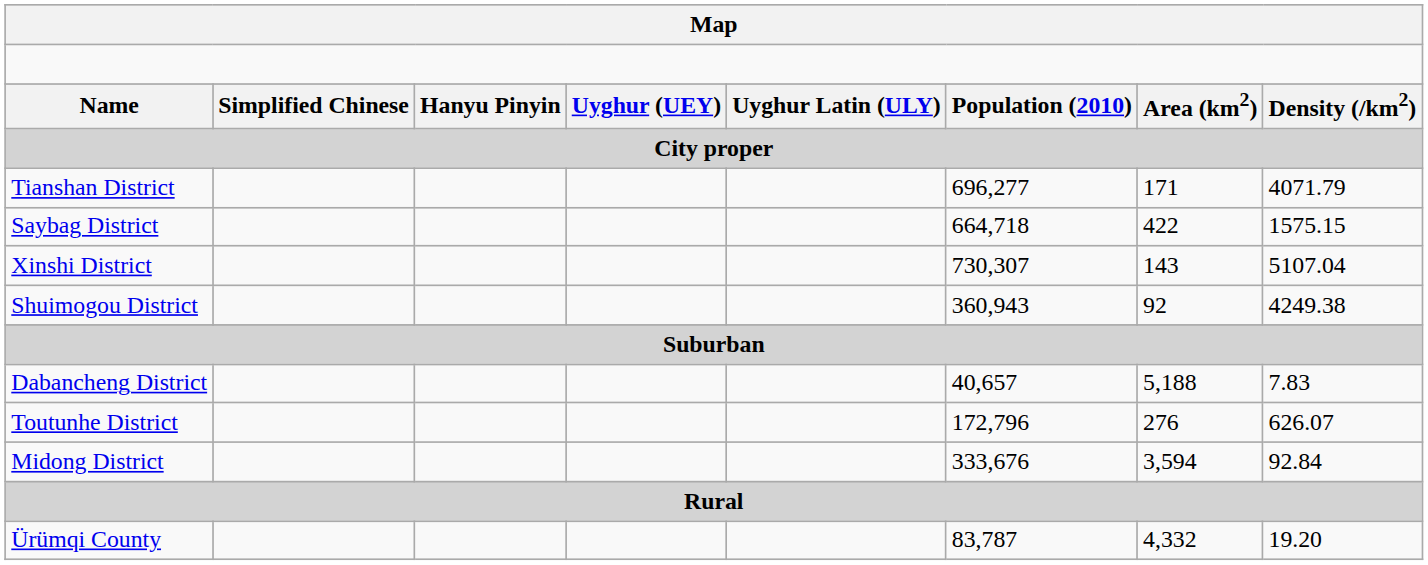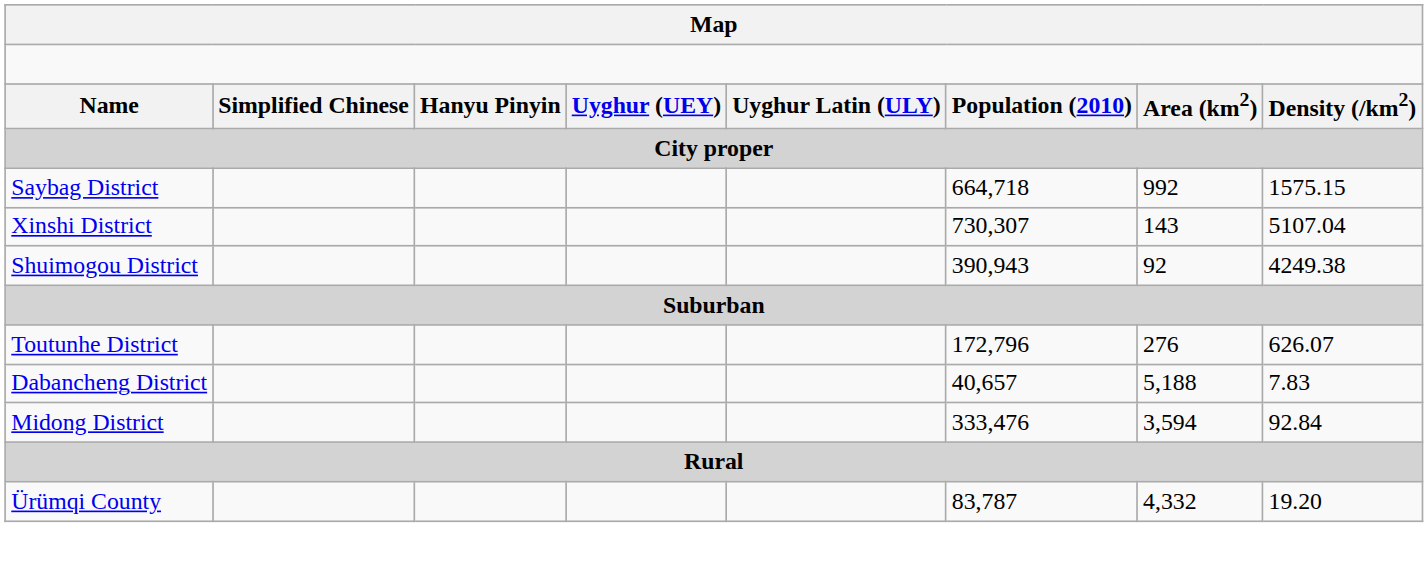- row: Tianshan District | 696,277 | 171 | 4071.79
Saybag District | column 7: 422 -> 992
Shuimogou District | column 6: 360,943 -> 390,943
rows swapped: Toutunhe District <-> Dabancheng District
Midong District | column 6: 333,676 -> 333,476
